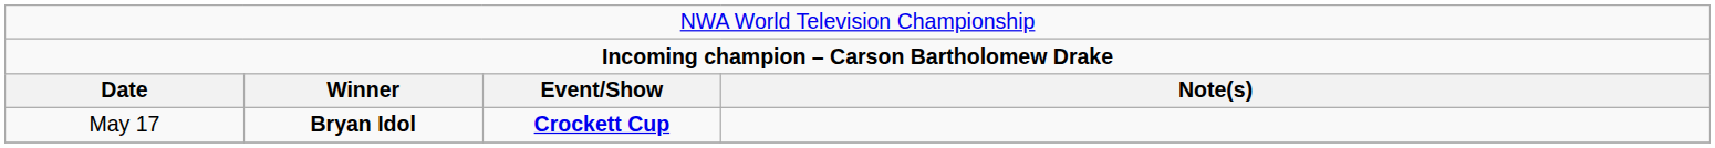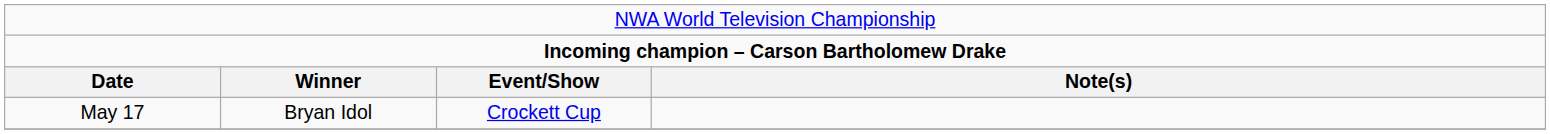May 17 | column 2: bold -> normal
May 17 | column 3: bold -> normal
